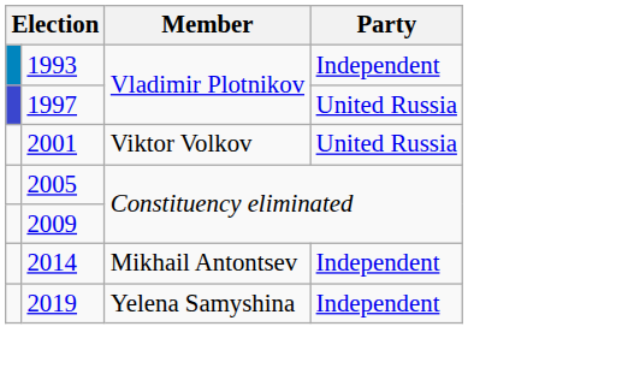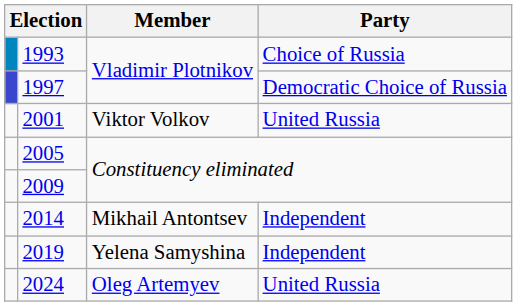1993 | Party: Independent -> Choice of Russia
1997 | Party: United Russia -> Democratic Choice of Russia
+ row: 2024 | Oleg Artemyev | United Russia
